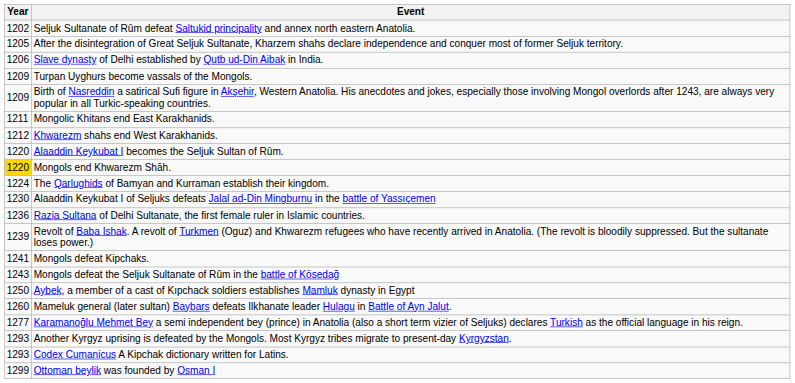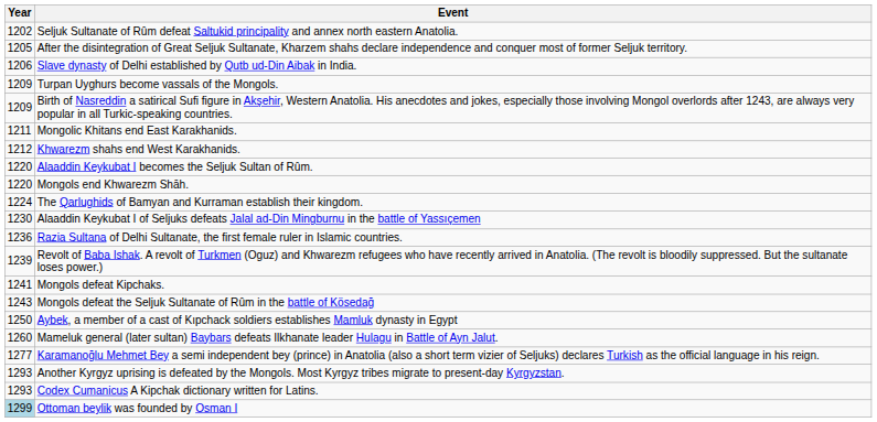Mongols end Khwarezm Shāh. | Year: gold background -> no background
Ottoman beylik was founded by Osman I | Year: no background -> lightblue background
